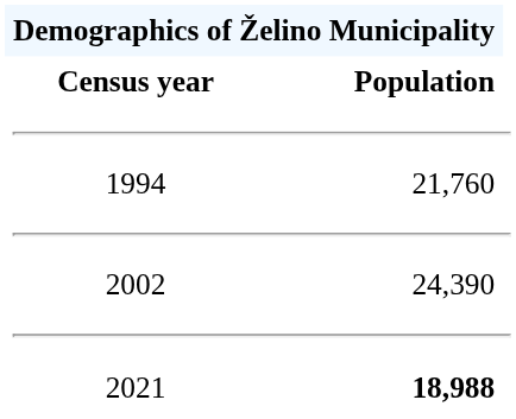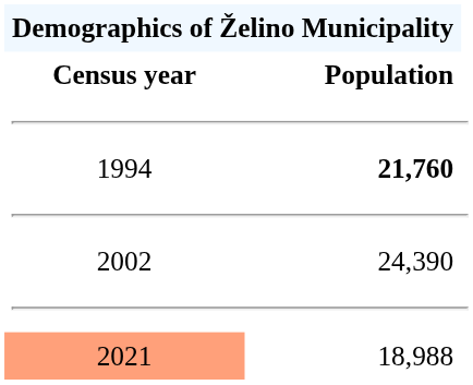1994 | Demographics of Želino Municipality / Population: normal -> bold
2021 | Demographics of Želino Municipality / Census year: no background -> lightsalmon background
2021 | Demographics of Želino Municipality / Population: bold -> normal
